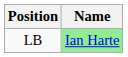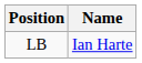LB | Name: lightgreen background -> no background
